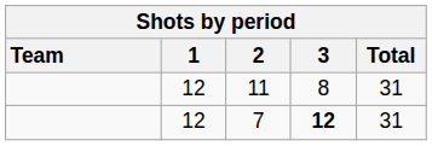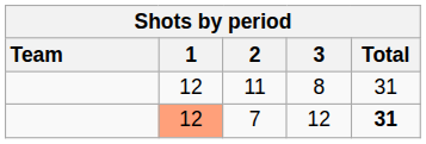7 | 1: no background -> lightsalmon background
7 | 3: bold -> normal
7 | Total: normal -> bold
